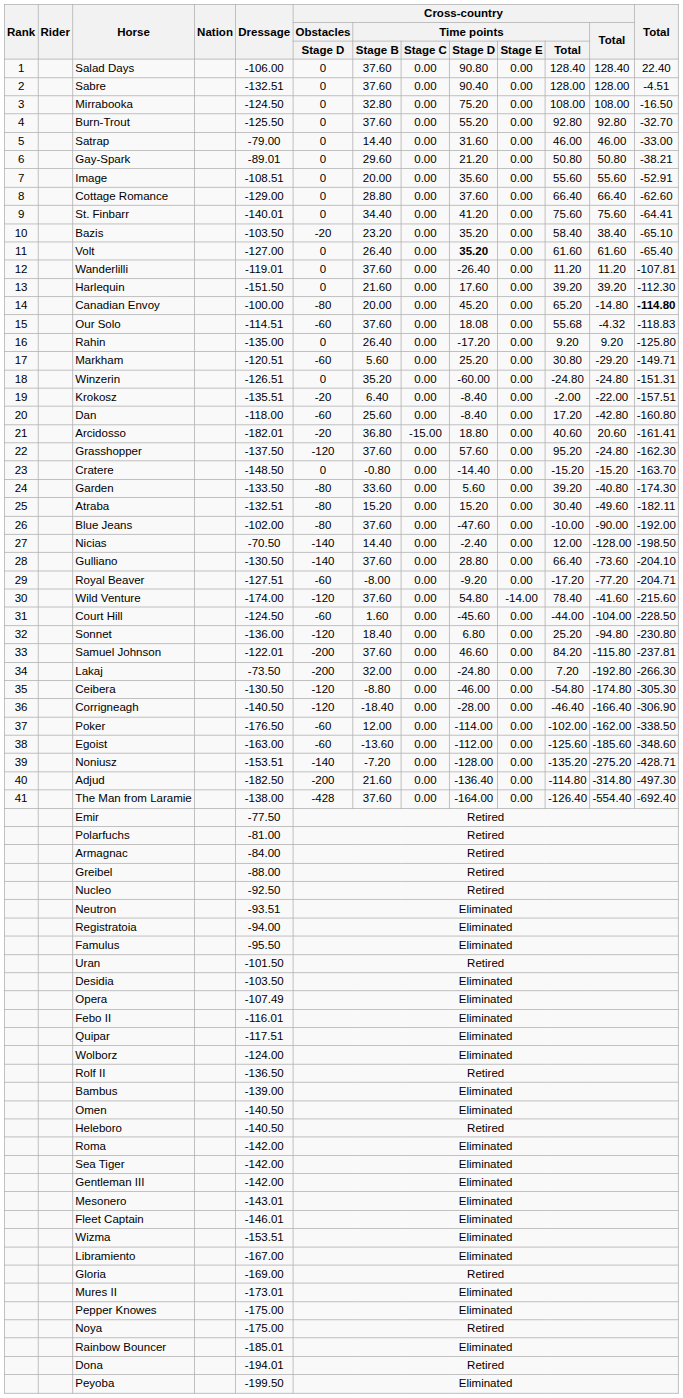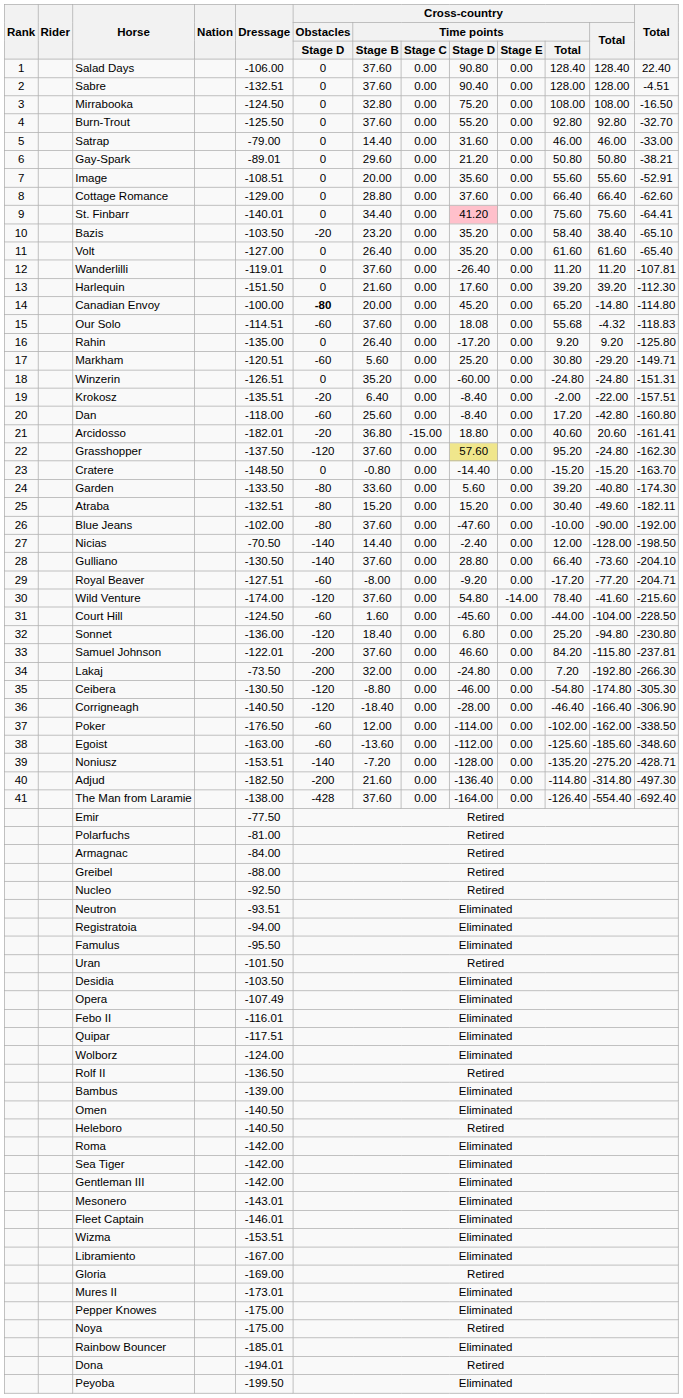St. Finbarr | Cross-country / Time points / Stage D: no background -> pink background
Volt | Cross-country / Time points / Stage D: bold -> normal
Canadian Envoy | Cross-country / Obstacles / Stage D: normal -> bold
Canadian Envoy | Total: bold -> normal
Grasshopper | Cross-country / Time points / Stage D: no background -> khaki background
